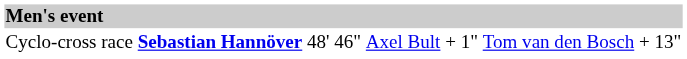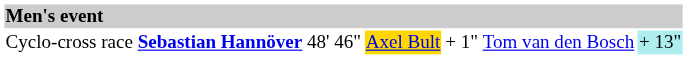Cyclo-cross race | column 4: no background -> gold background
Cyclo-cross race | column 7: no background -> paleturquoise background
